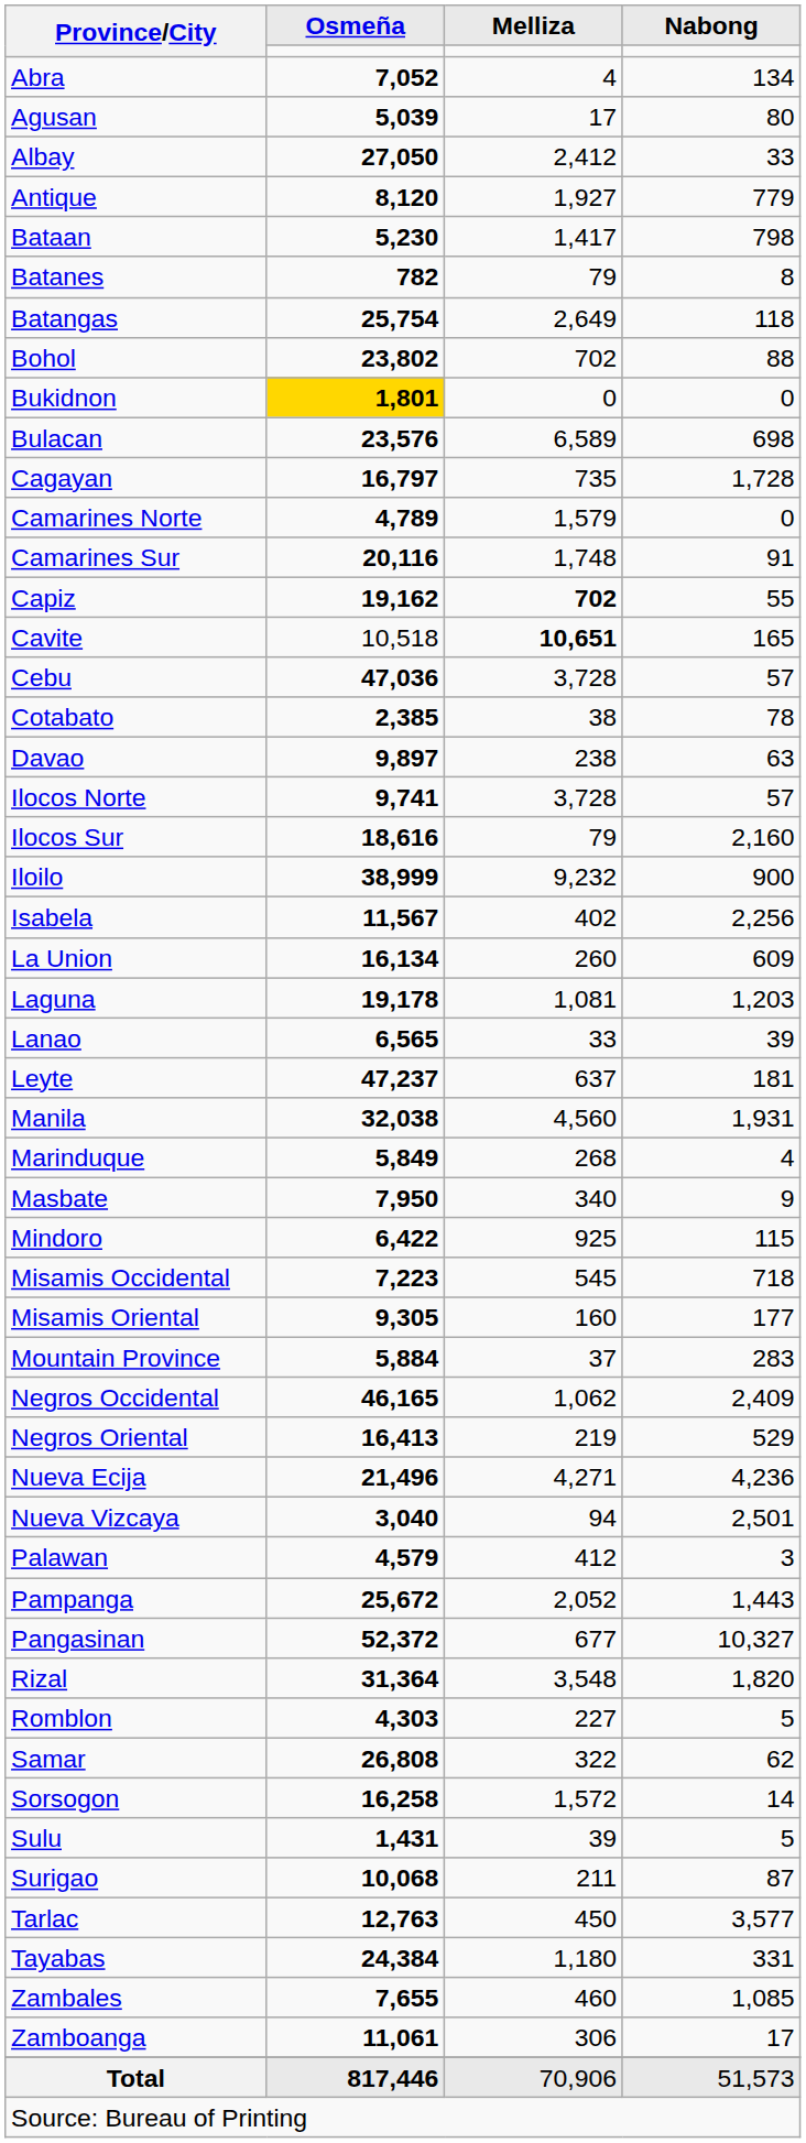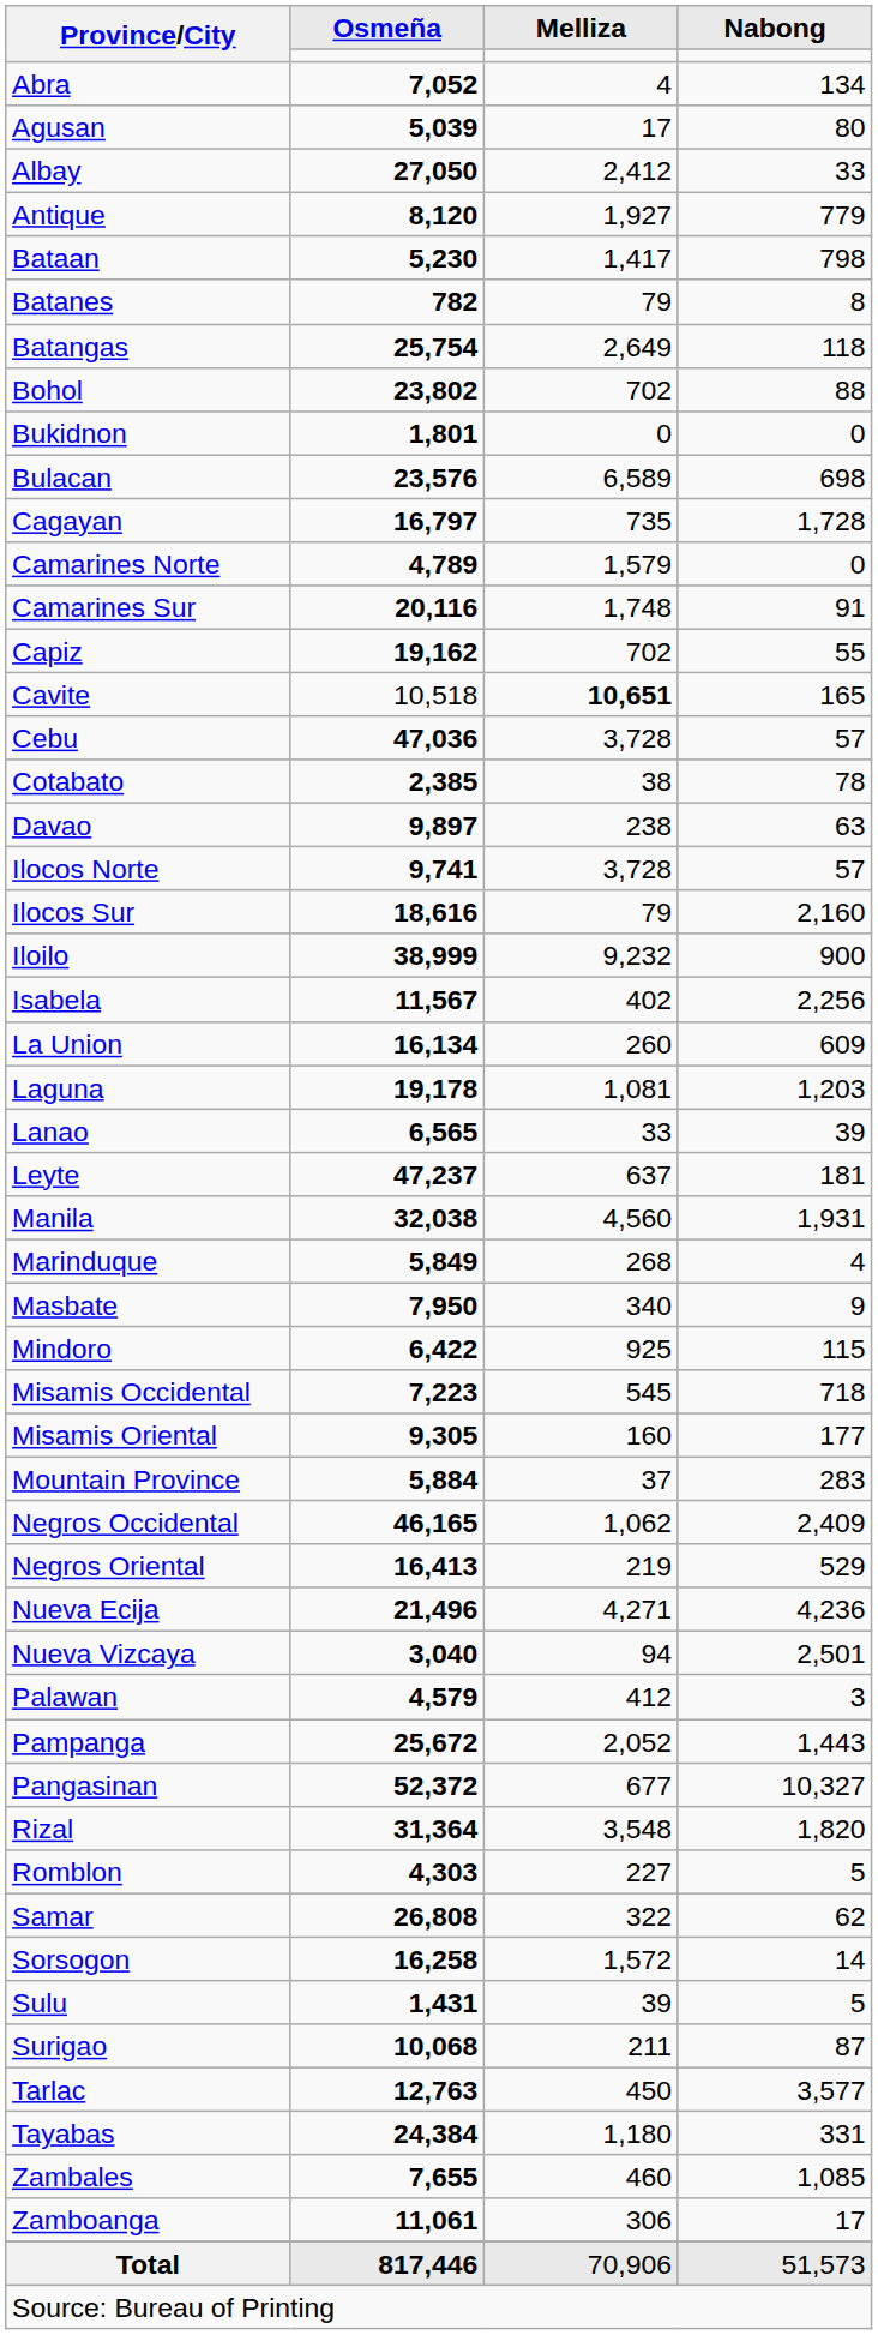Bukidnon | Osmeña: gold background -> no background
Capiz | Melliza: bold -> normal
